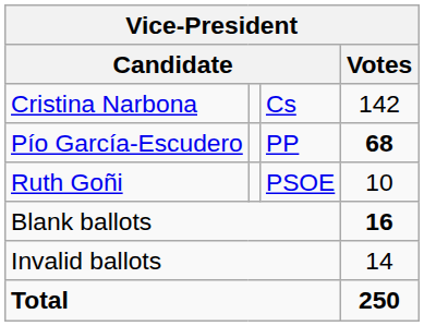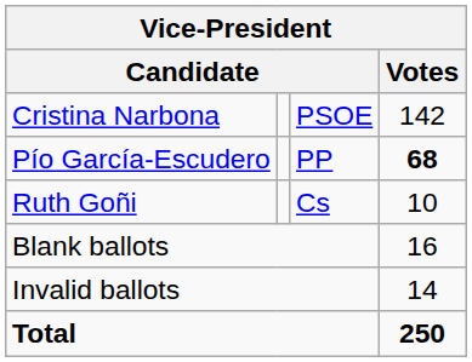Cristina Narbona | column 3: Cs -> PSOE
Ruth Goñi | column 3: PSOE -> Cs
Blank ballots | Votes: bold -> normal
